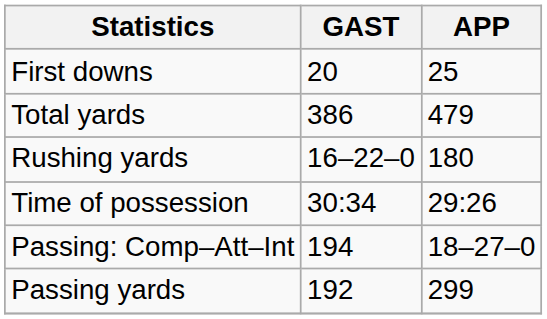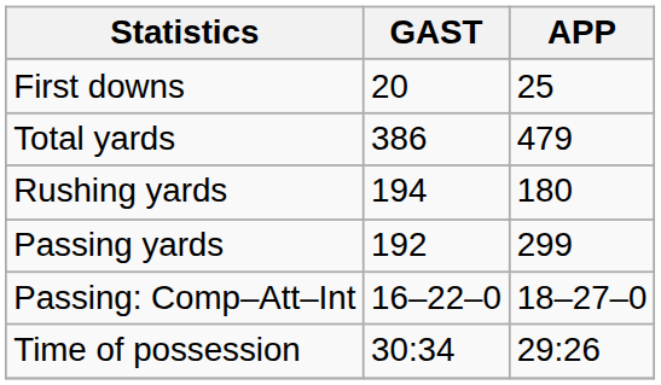Rushing yards | GAST: 16–22–0 -> 194
rows swapped: Passing yards <-> Time of possession
Passing: Comp–Att–Int | GAST: 194 -> 16–22–0
